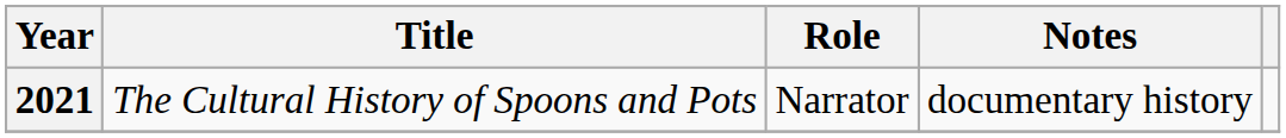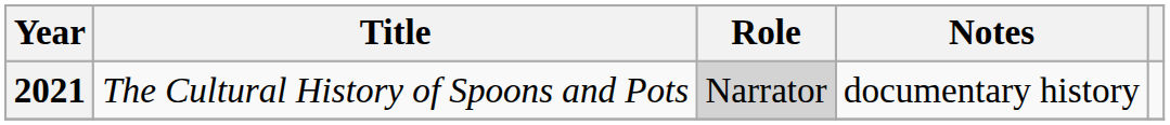2021 | Role: no background -> lightgrey background
